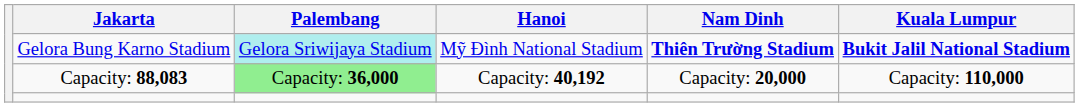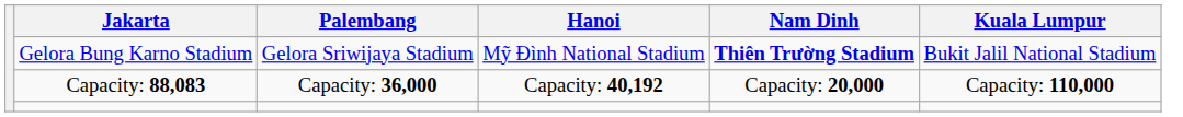Gelora Bung Karno Stadium | Palembang: paleturquoise background -> no background
Gelora Bung Karno Stadium | Kuala Lumpur: bold -> normal
Capacity: 88,083 | Palembang: lightgreen background -> no background
